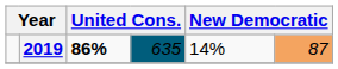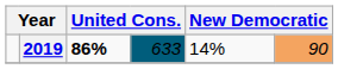2019 | column 4: 635 -> 633
2019 | column 6: 87 -> 90
